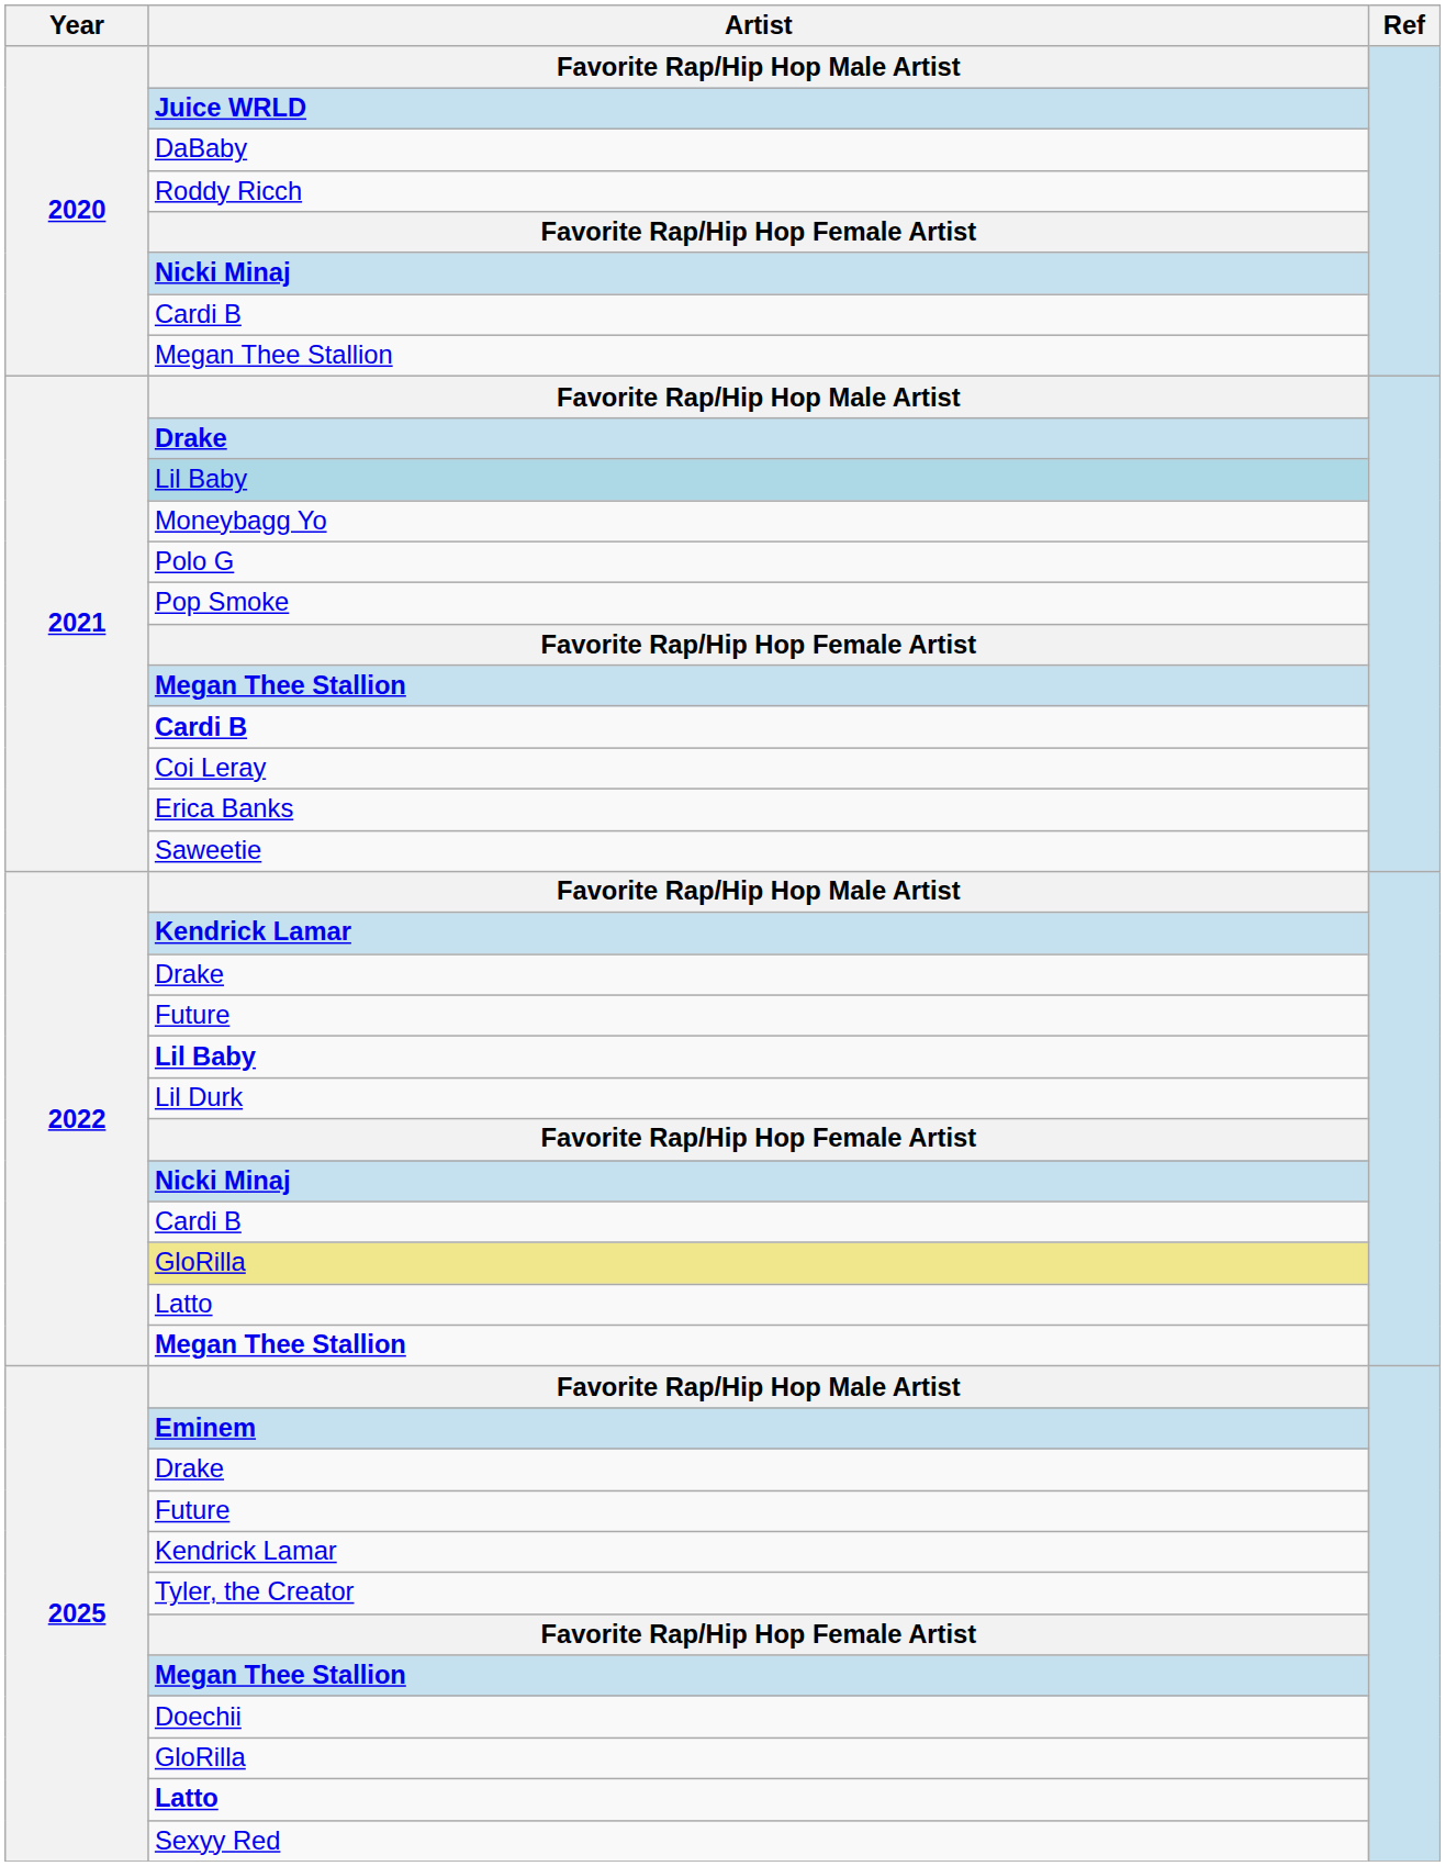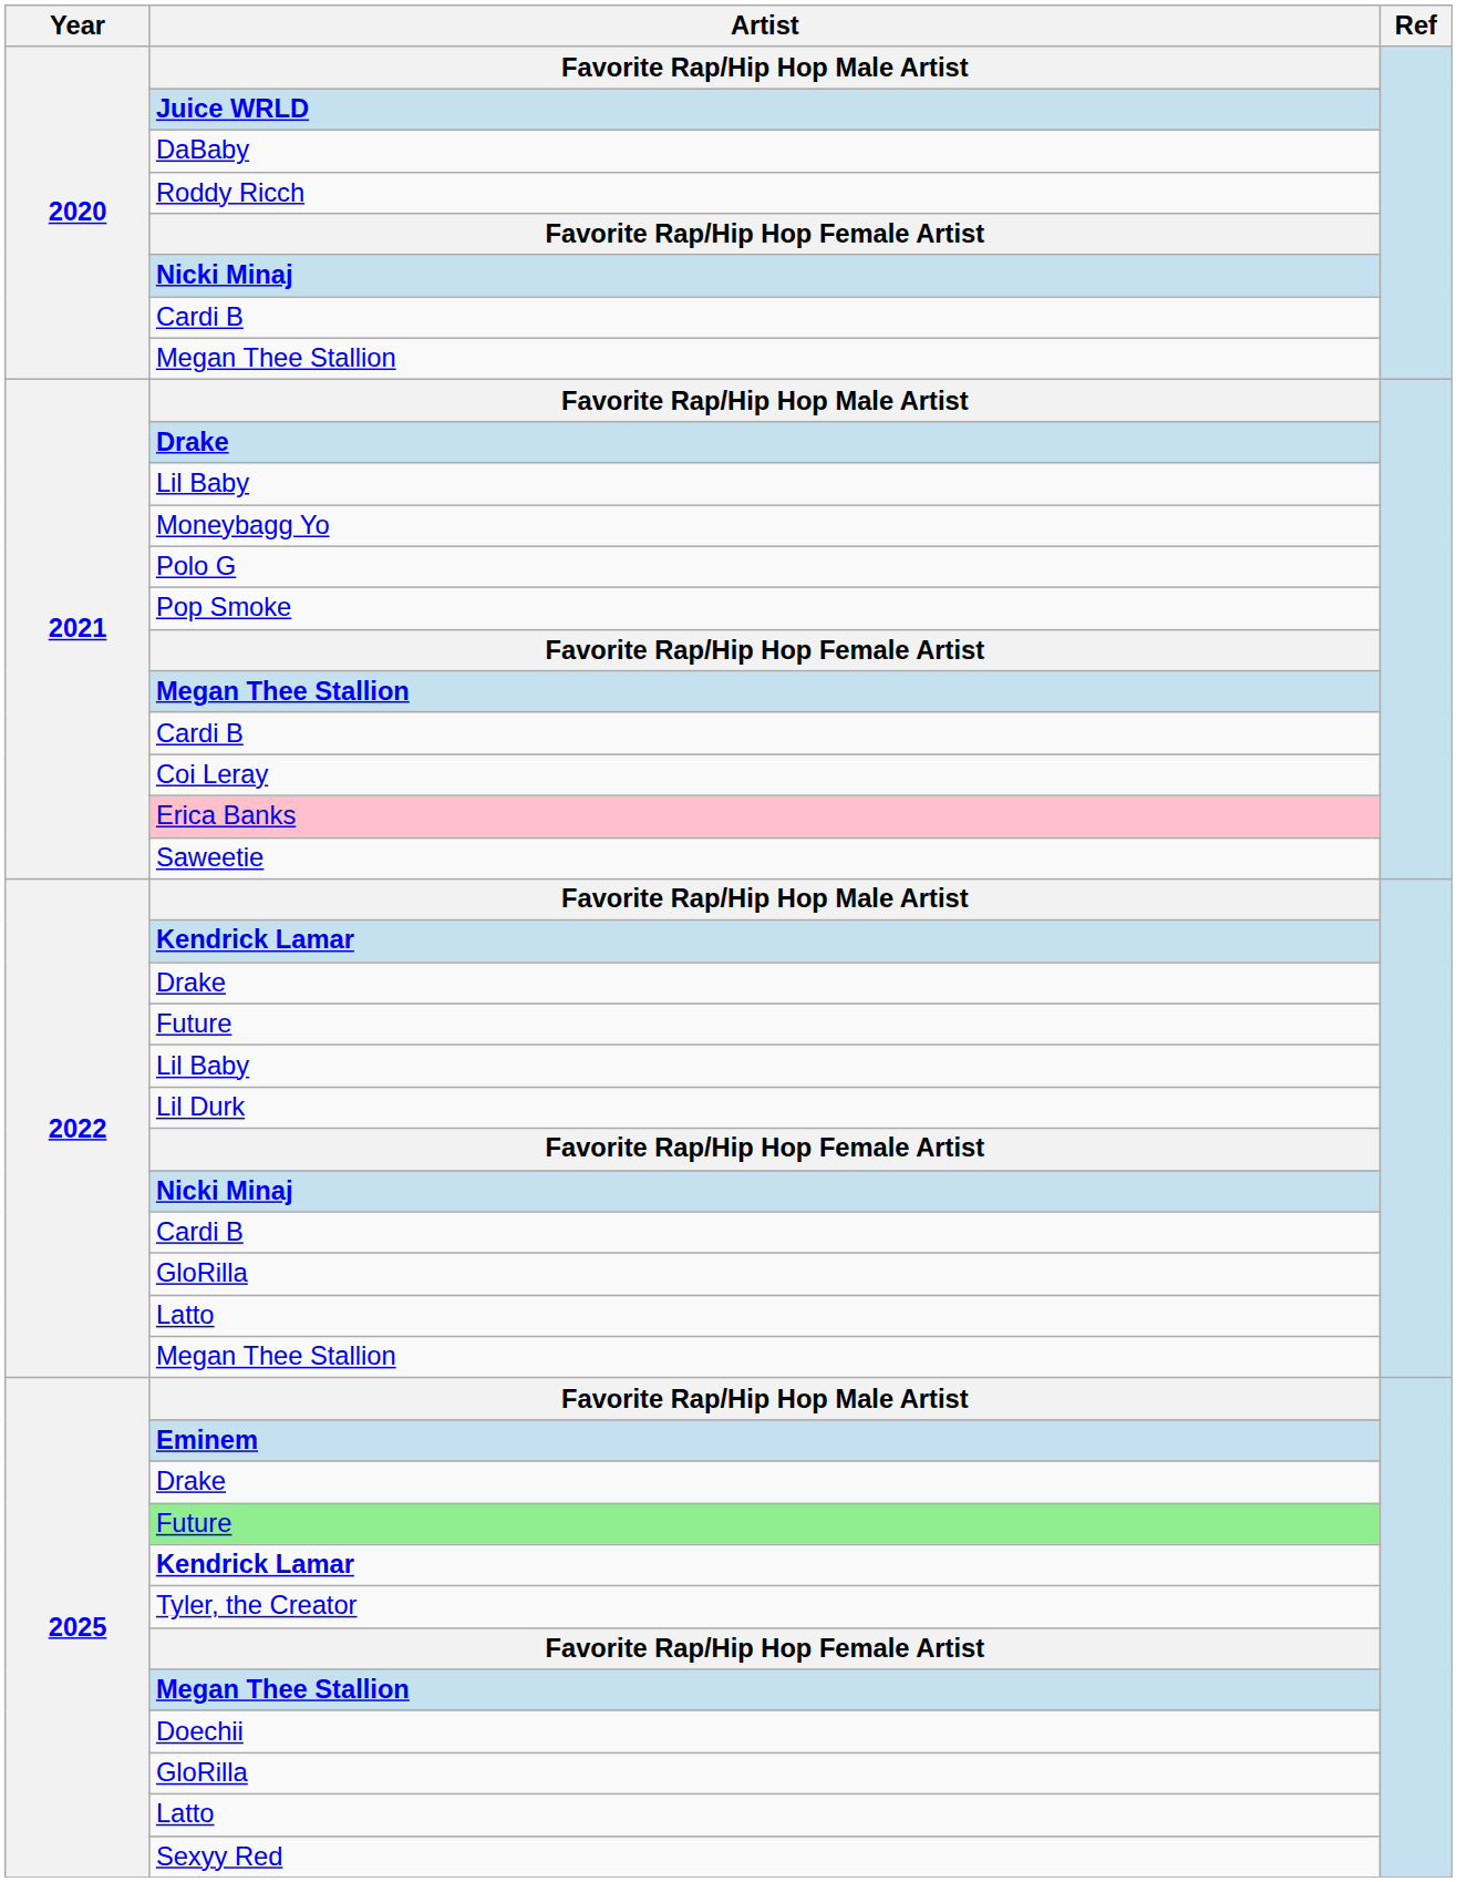2021 / Lil Baby | Artist: lightblue background -> no background
2021 / Cardi B | Artist: bold -> normal
Erica Banks | Artist: no background -> pink background
2022 / Lil Baby | Artist: bold -> normal
2022 / GloRilla | Artist: khaki background -> no background
2022 / Megan Thee Stallion | Artist: bold -> normal
2025 / Future | Artist: no background -> lightgreen background
2025 / Kendrick Lamar | Artist: normal -> bold
2025 / Latto | Artist: bold -> normal
